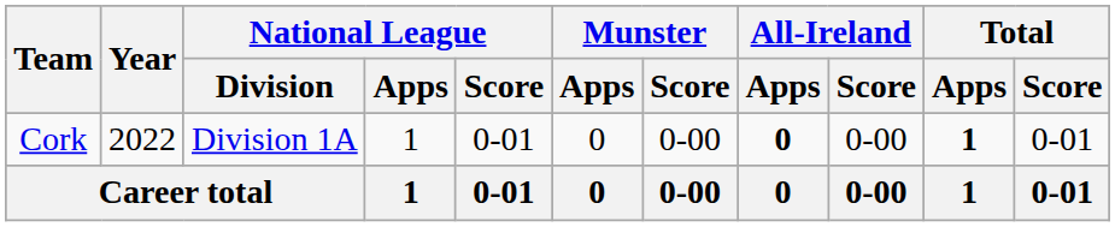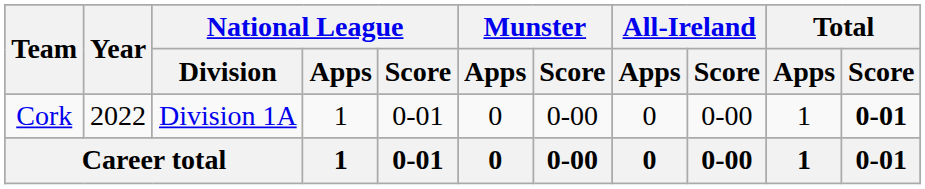Cork | All-Ireland / Apps: bold -> normal
Cork | Total / Apps: bold -> normal
Cork | Total / Score: normal -> bold
